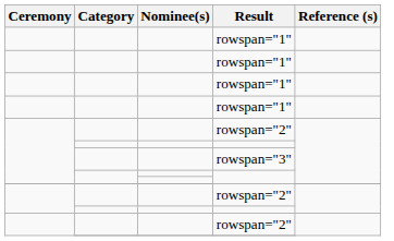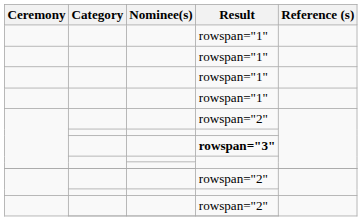rowspan="3" | Result: normal -> bold
